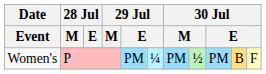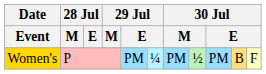Women's | Date / Event: no background -> gold background
